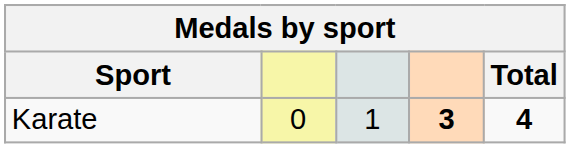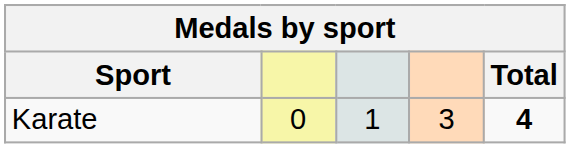Karate | column 4: bold -> normal
